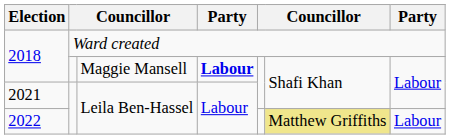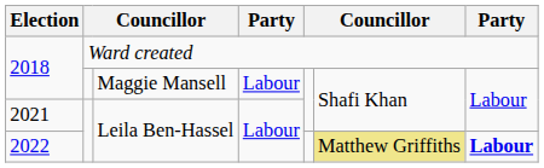2018 / Maggie Mansell | column 4: bold -> normal
2022 | column 7: normal -> bold
